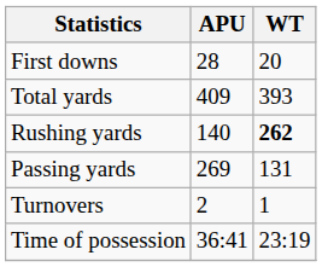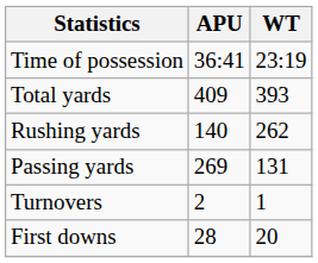rows swapped: First downs <-> Time of possession
Rushing yards | WT: bold -> normal
